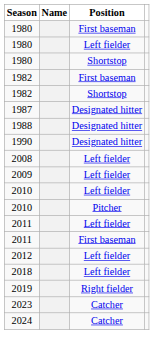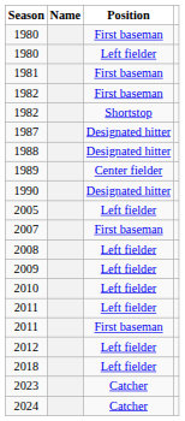- row: 1980 | Shortstop
+ row: 1981 | First baseman
+ row: 1989 | Center fielder
+ row: 2005 | Left fielder
+ row: 2007 | First baseman
- row: 2010 | Pitcher
- row: 2019 | Right fielder
